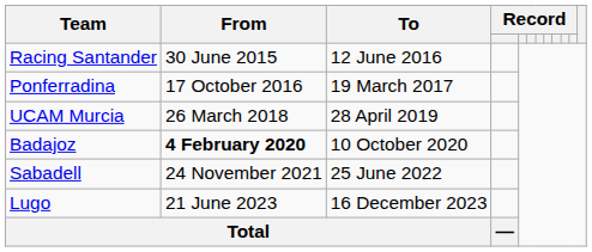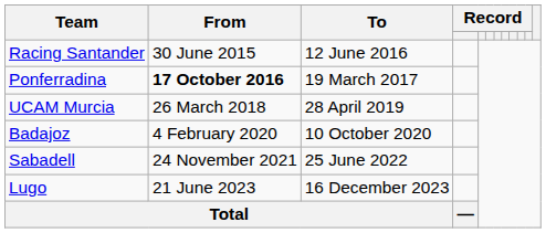Ponferradina | From: normal -> bold
Badajoz | From: bold -> normal
